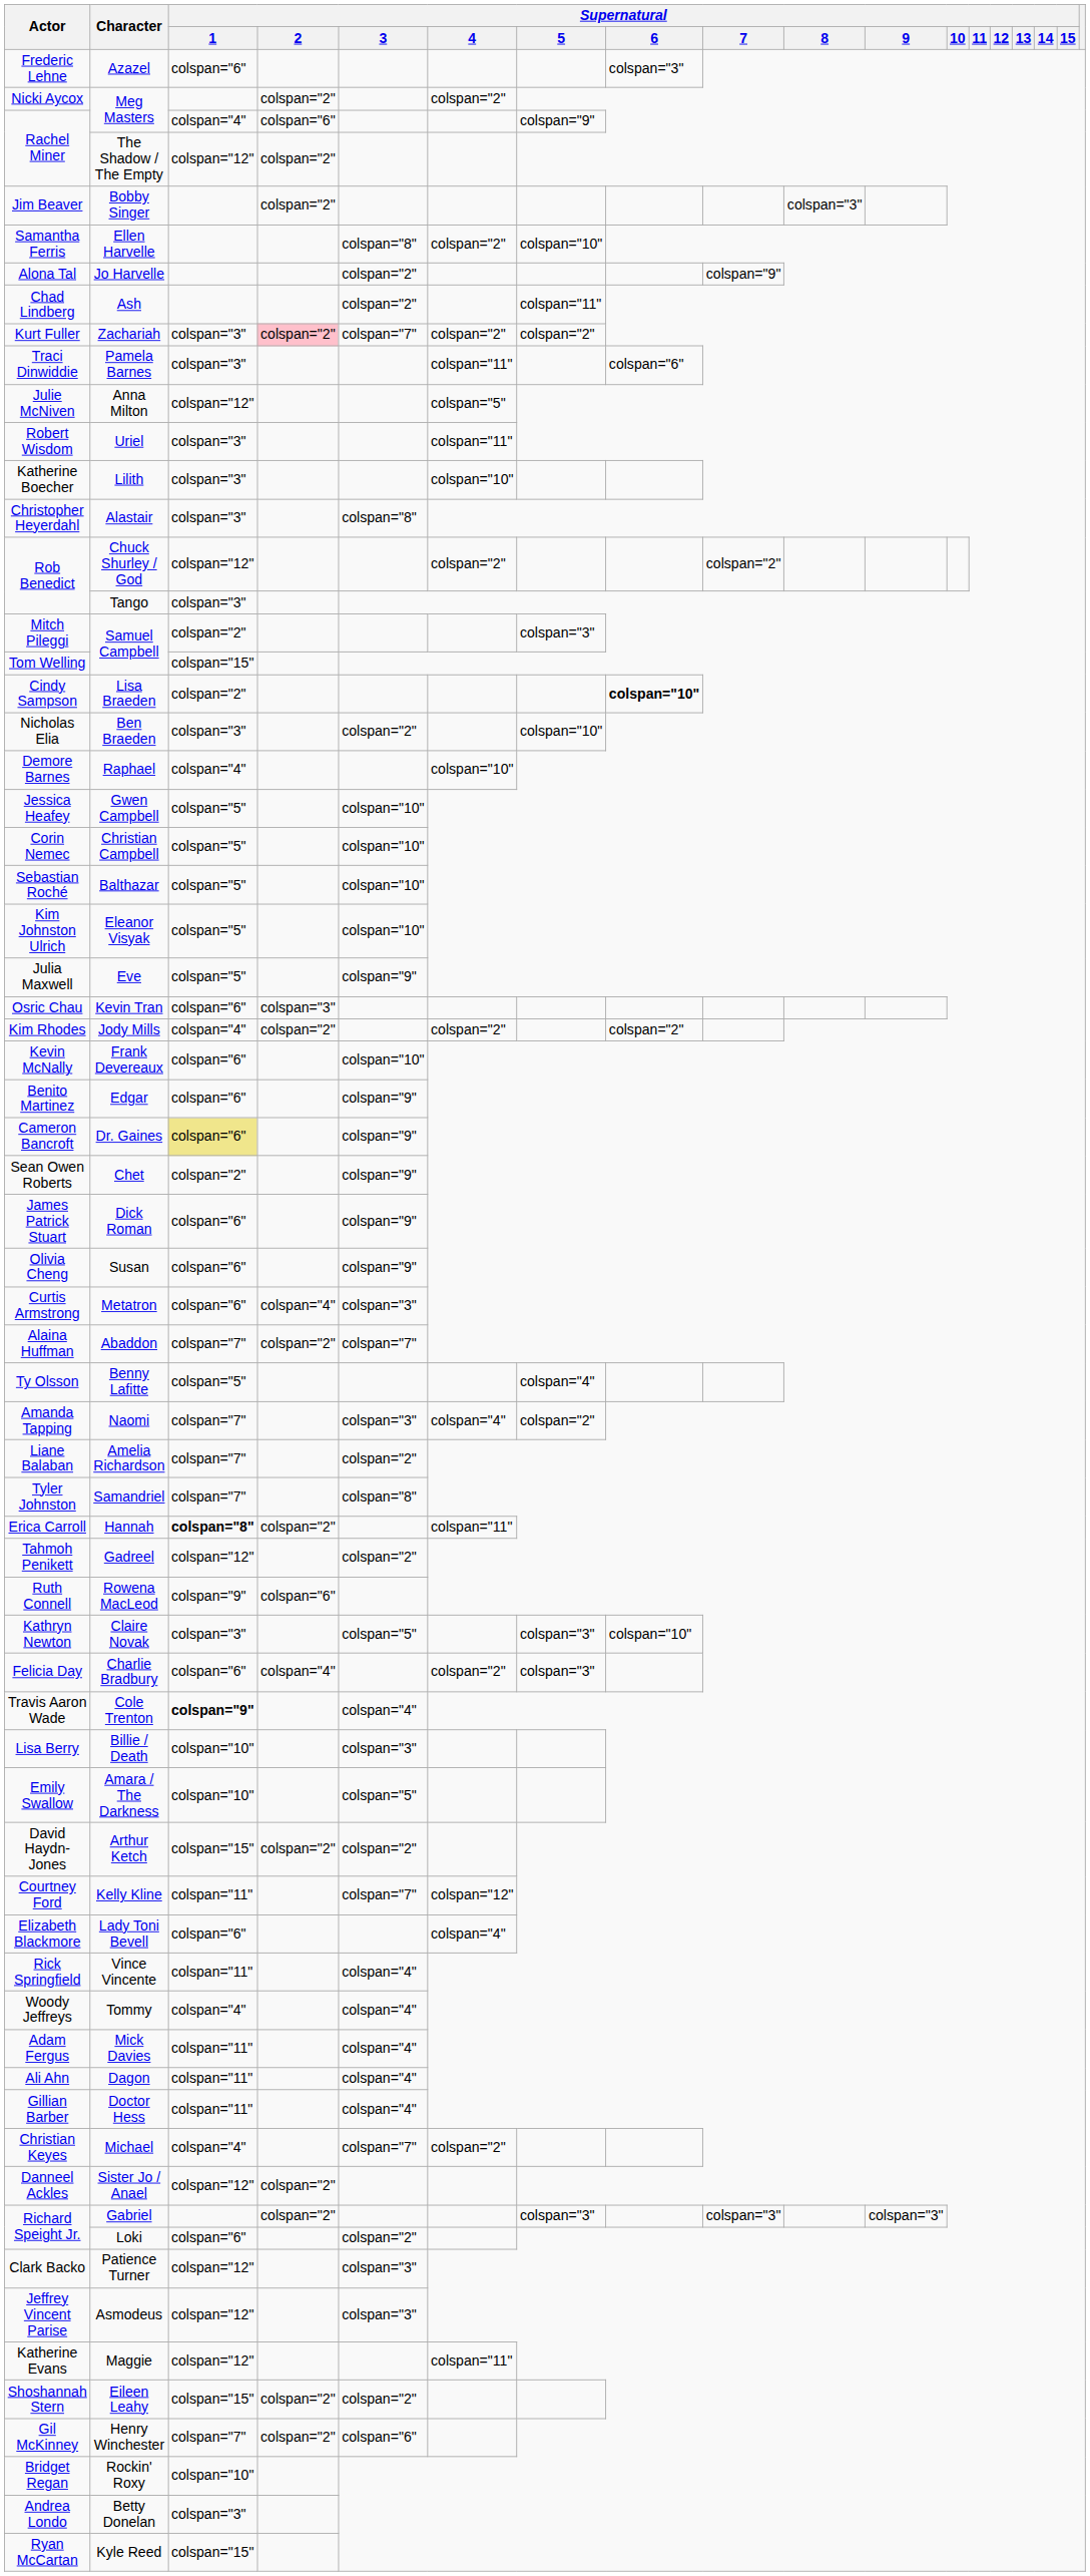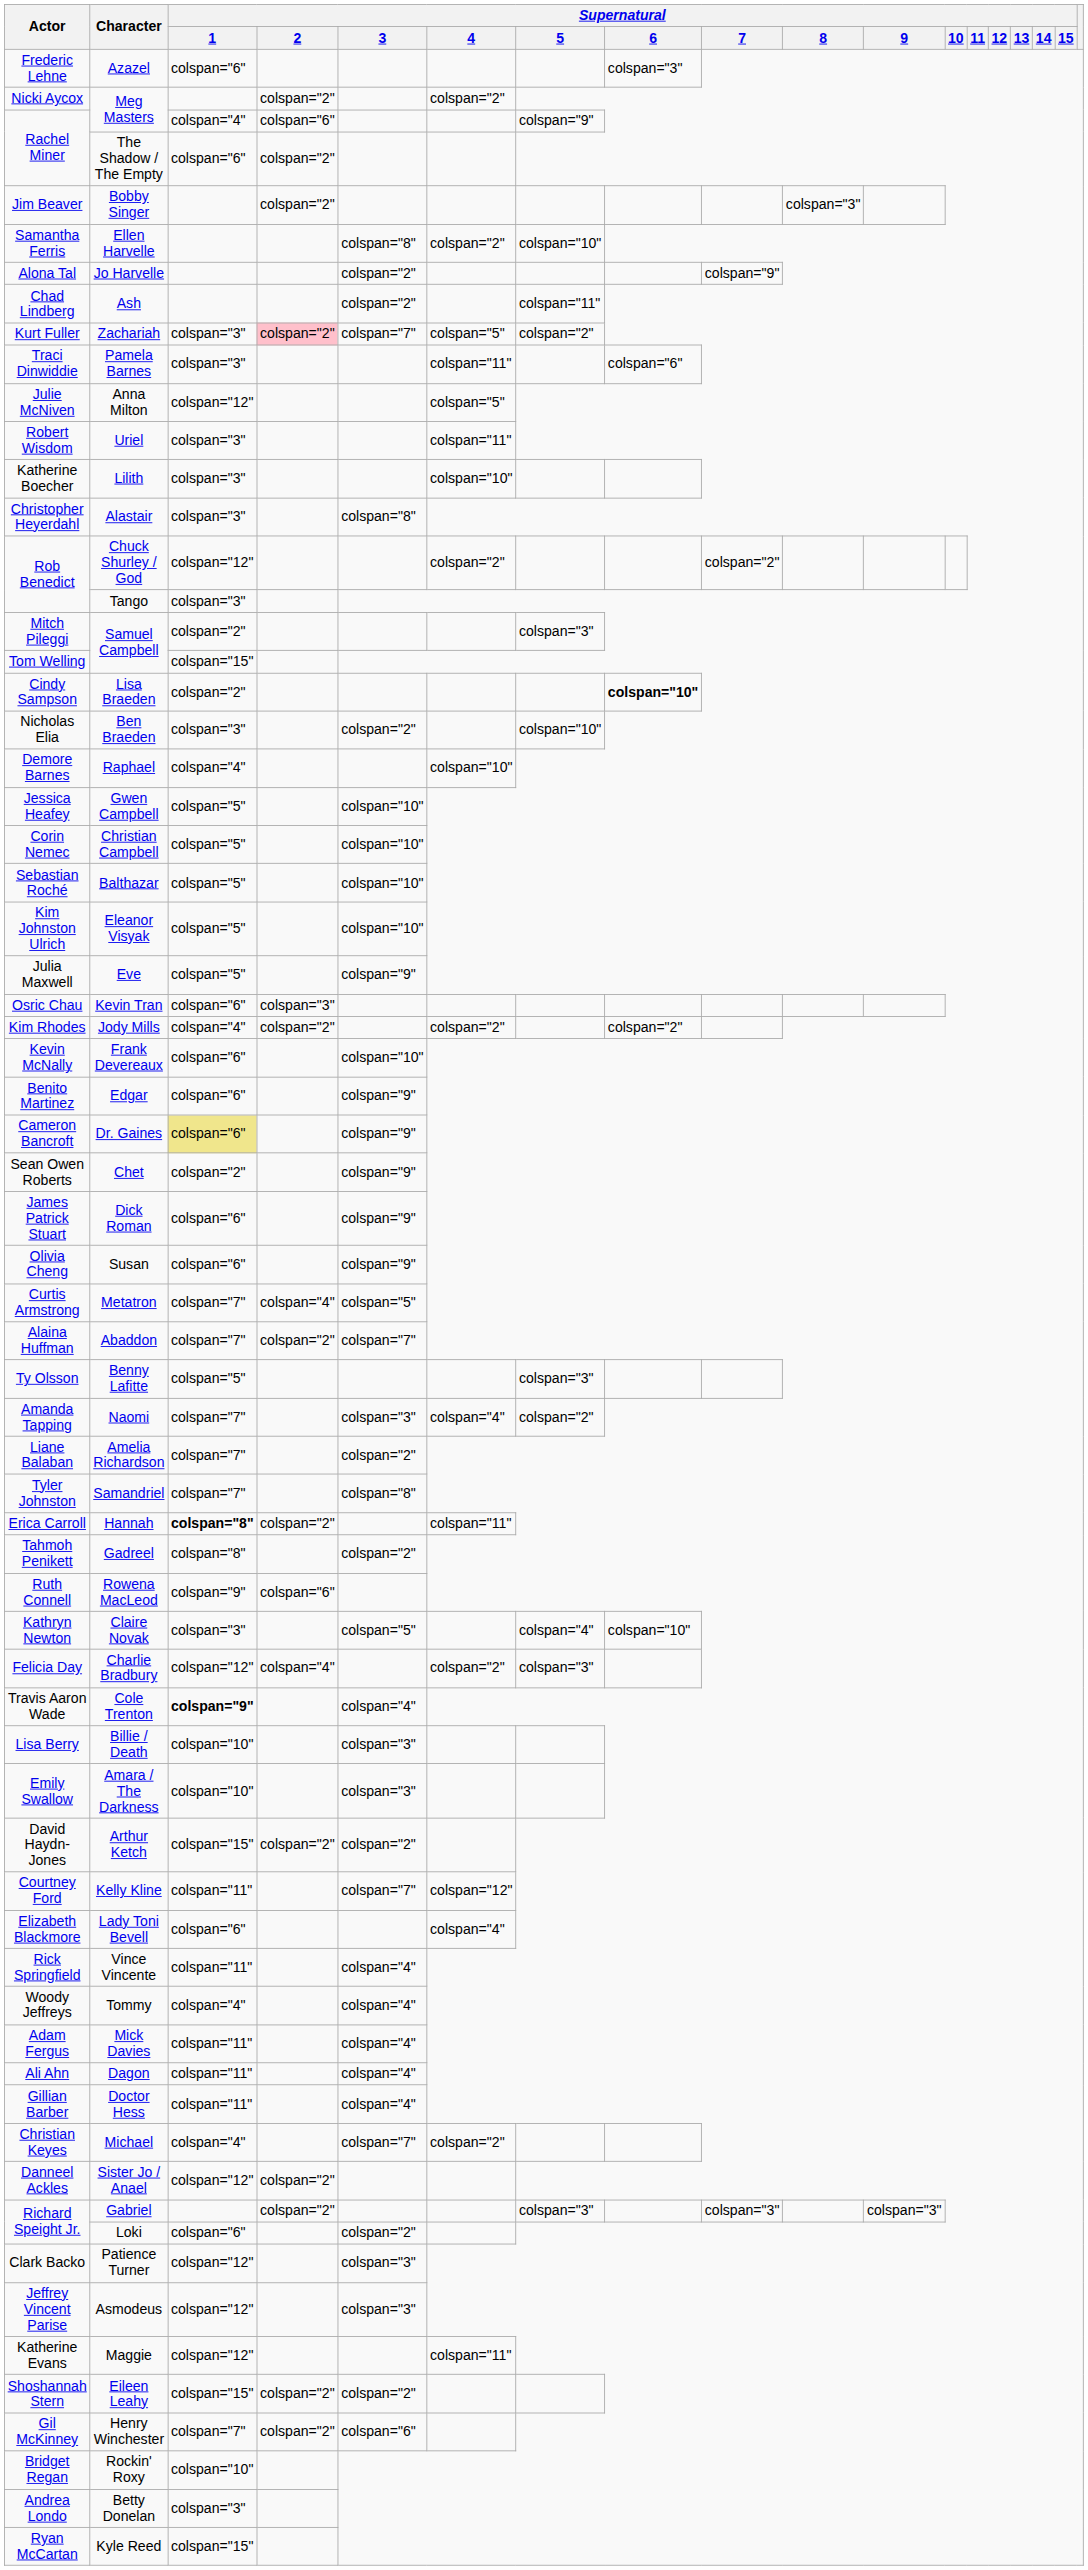The Shadow / The Empty | Supernatural / 1: colspan="12" -> colspan="6"
Zachariah | Supernatural / 4: colspan="2" -> colspan="5"
Metatron | Supernatural / 1: colspan="6" -> colspan="7"
Metatron | Supernatural / 3: colspan="3" -> colspan="5"
Benny Lafitte | Supernatural / 5: colspan="4" -> colspan="3"
Gadreel | Supernatural / 1: colspan="12" -> colspan="8"
Claire Novak | Supernatural / 5: colspan="3" -> colspan="4"
Charlie Bradbury | Supernatural / 1: colspan="6" -> colspan="12"
Amara / The Darkness | Supernatural / 3: colspan="5" -> colspan="3"
